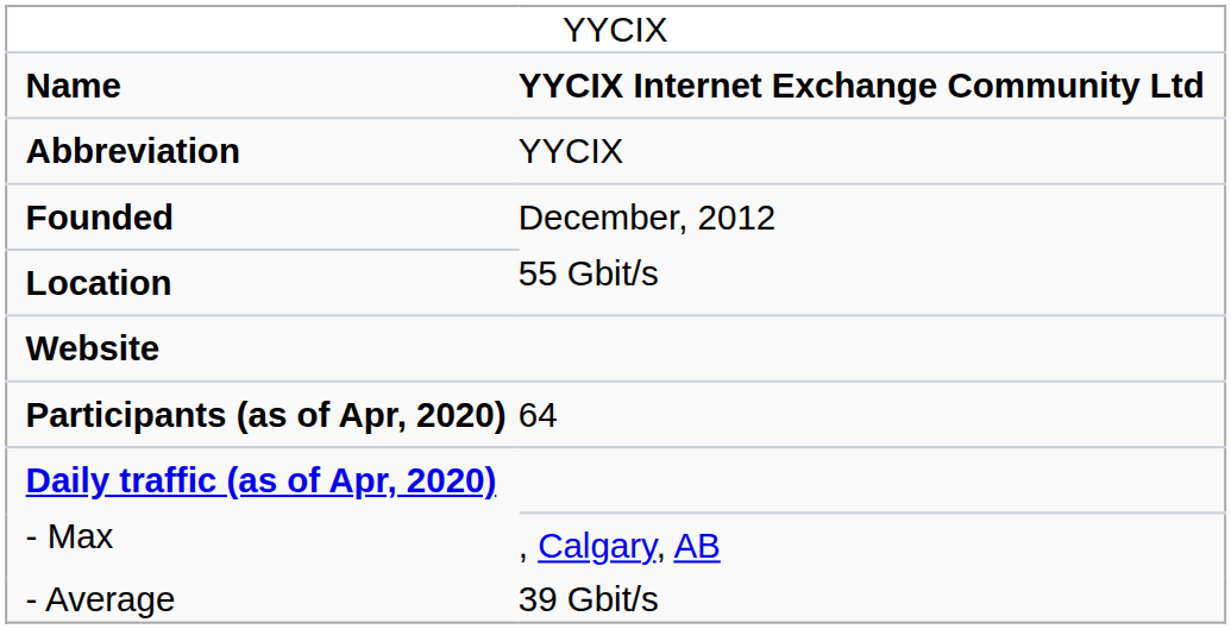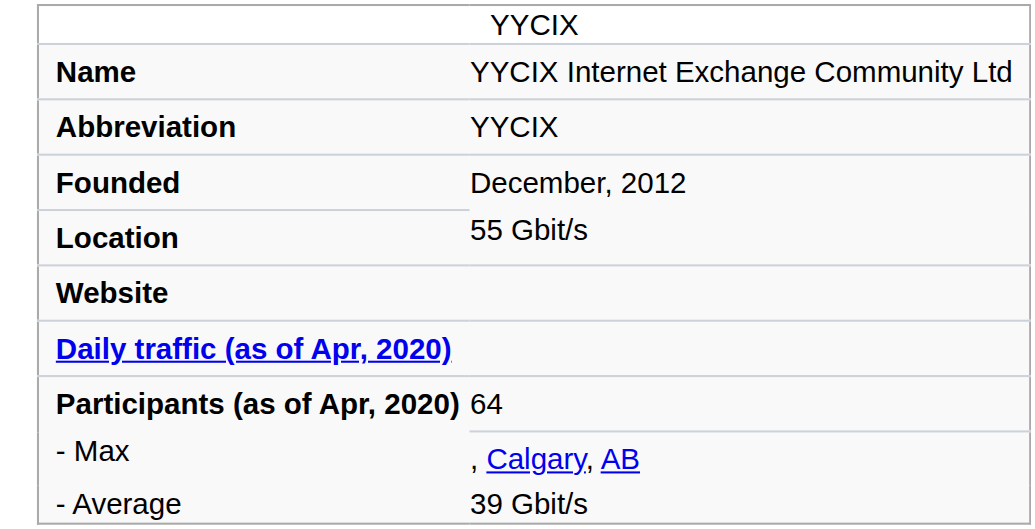Name | column 2: bold -> normal
rows swapped: Participants (as of Apr, 2020) <-> Daily traffic (as of Apr, 2020)
